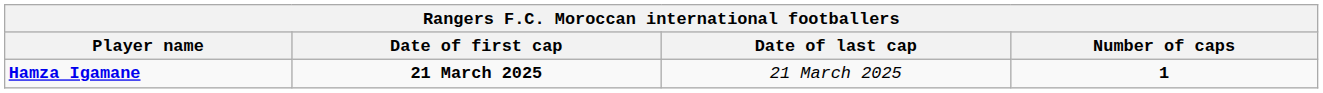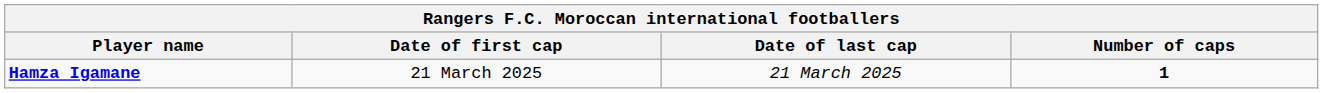Hamza Igamane | Date of first cap: bold -> normal
